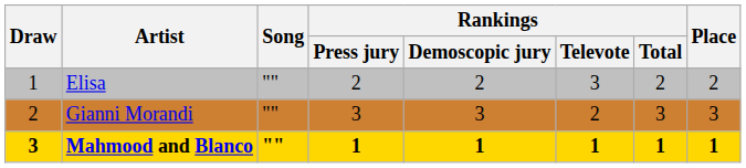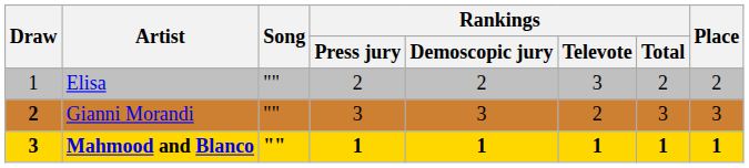Gianni Morandi | Draw: normal -> bold
